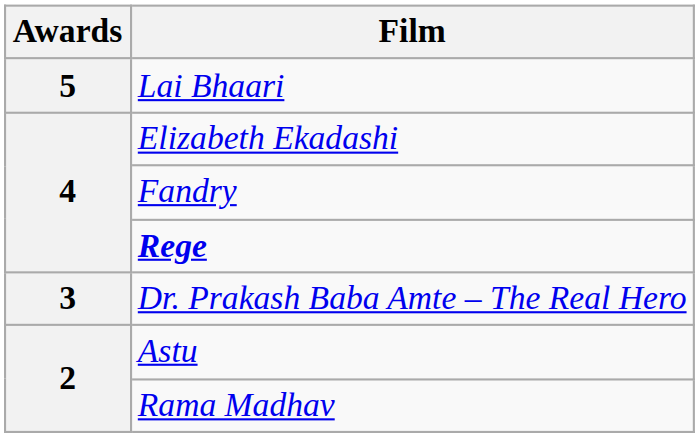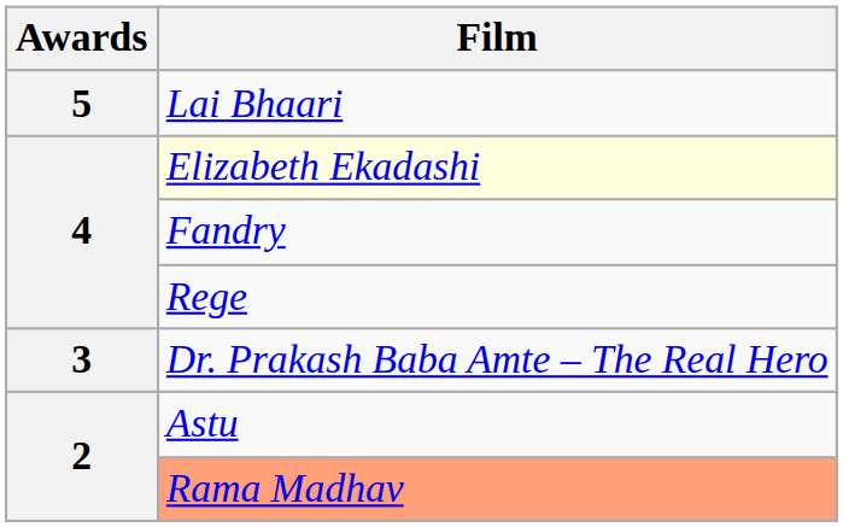Elizabeth Ekadashi | Film: no background -> lightyellow background
Rege | Film: bold -> normal
Rama Madhav | Film: no background -> lightsalmon background
